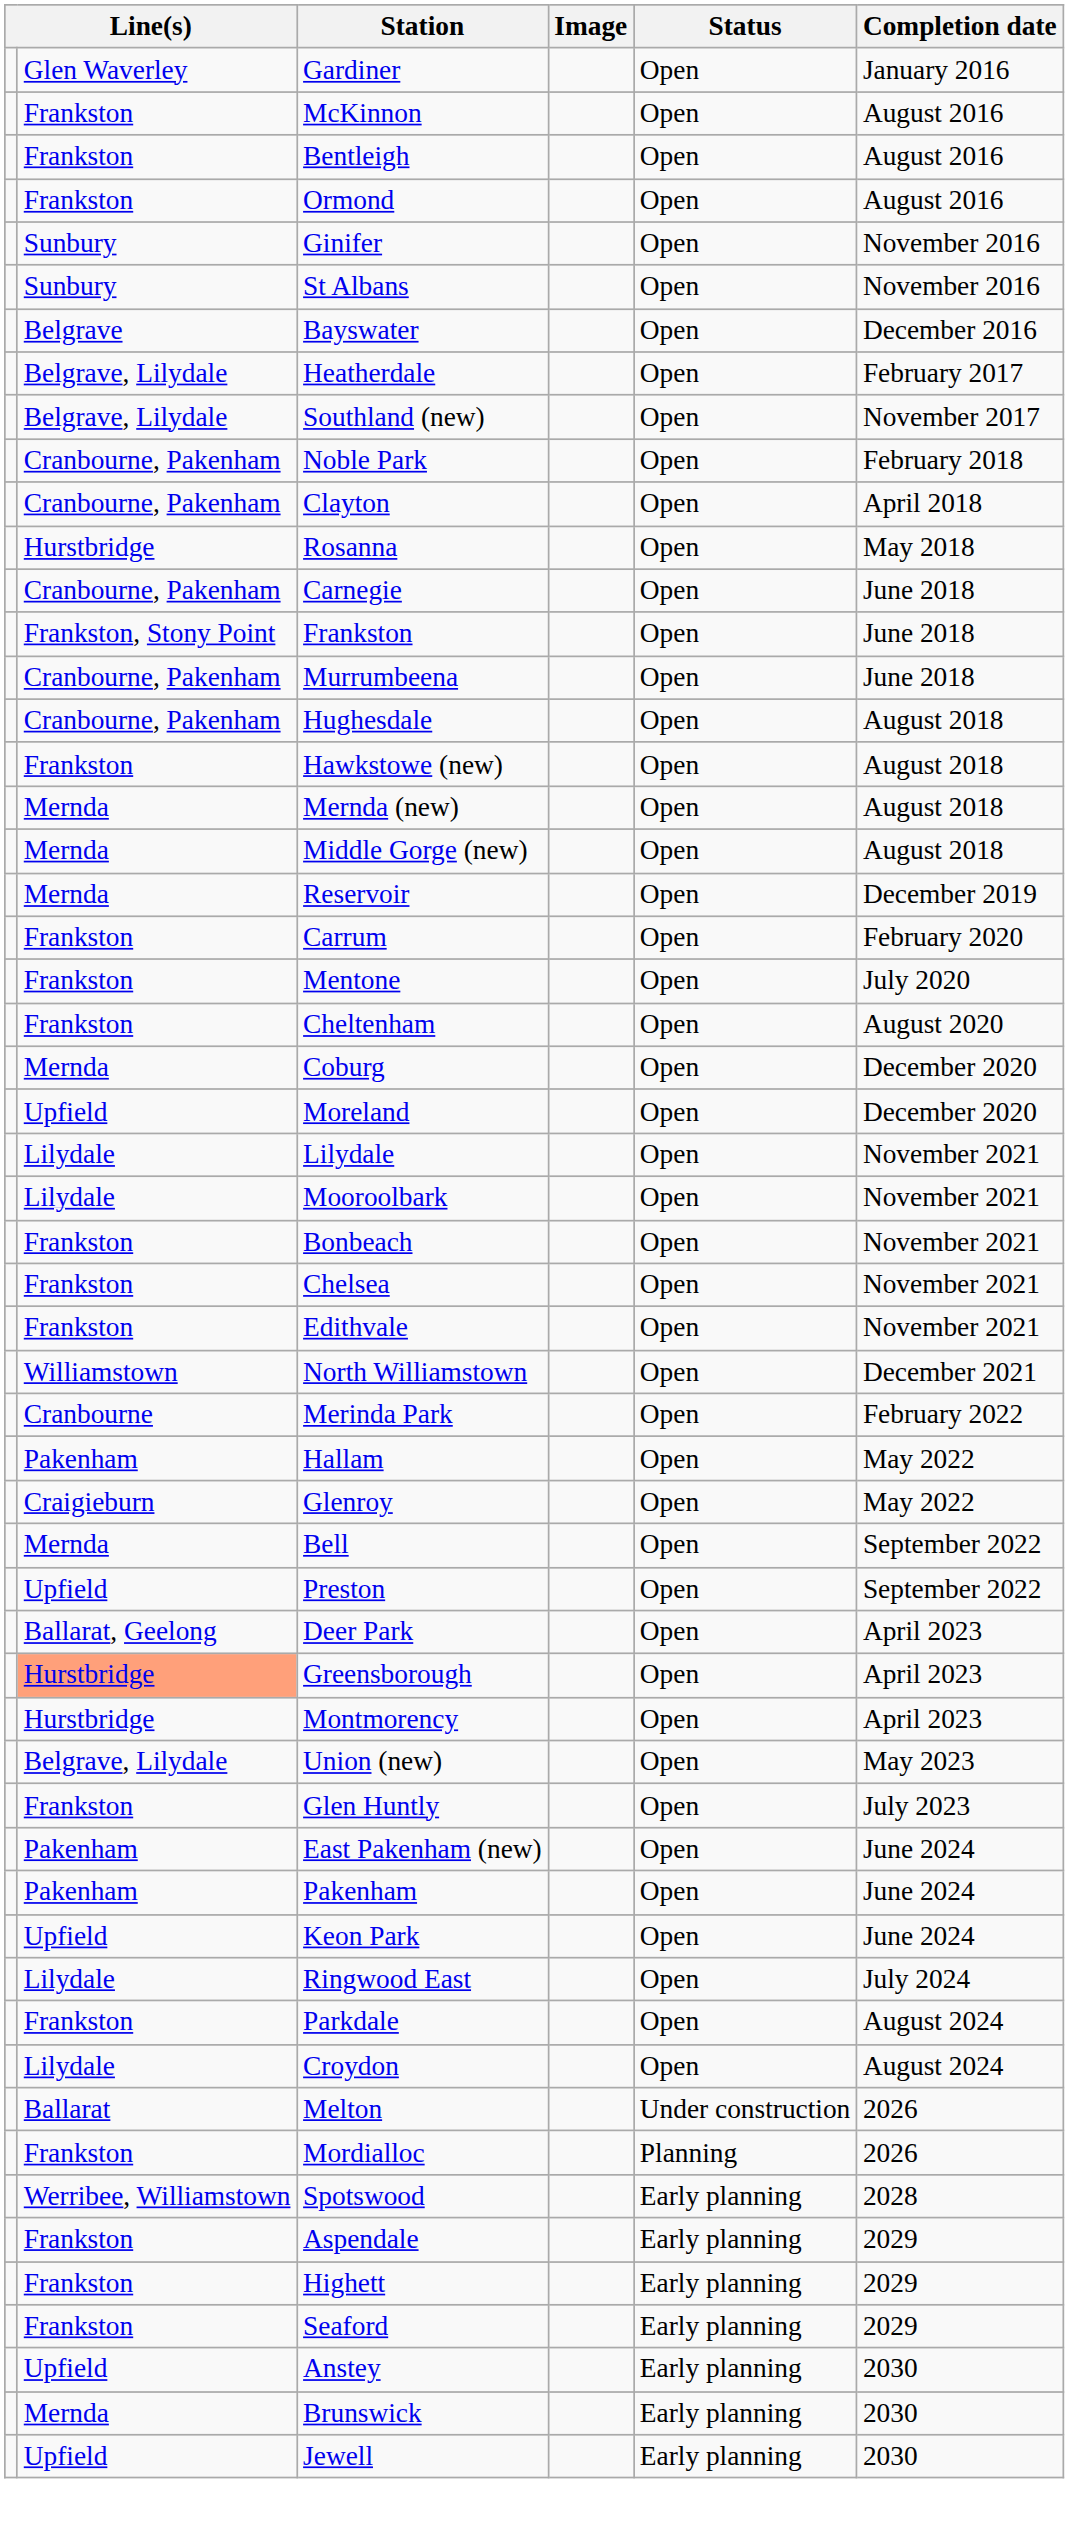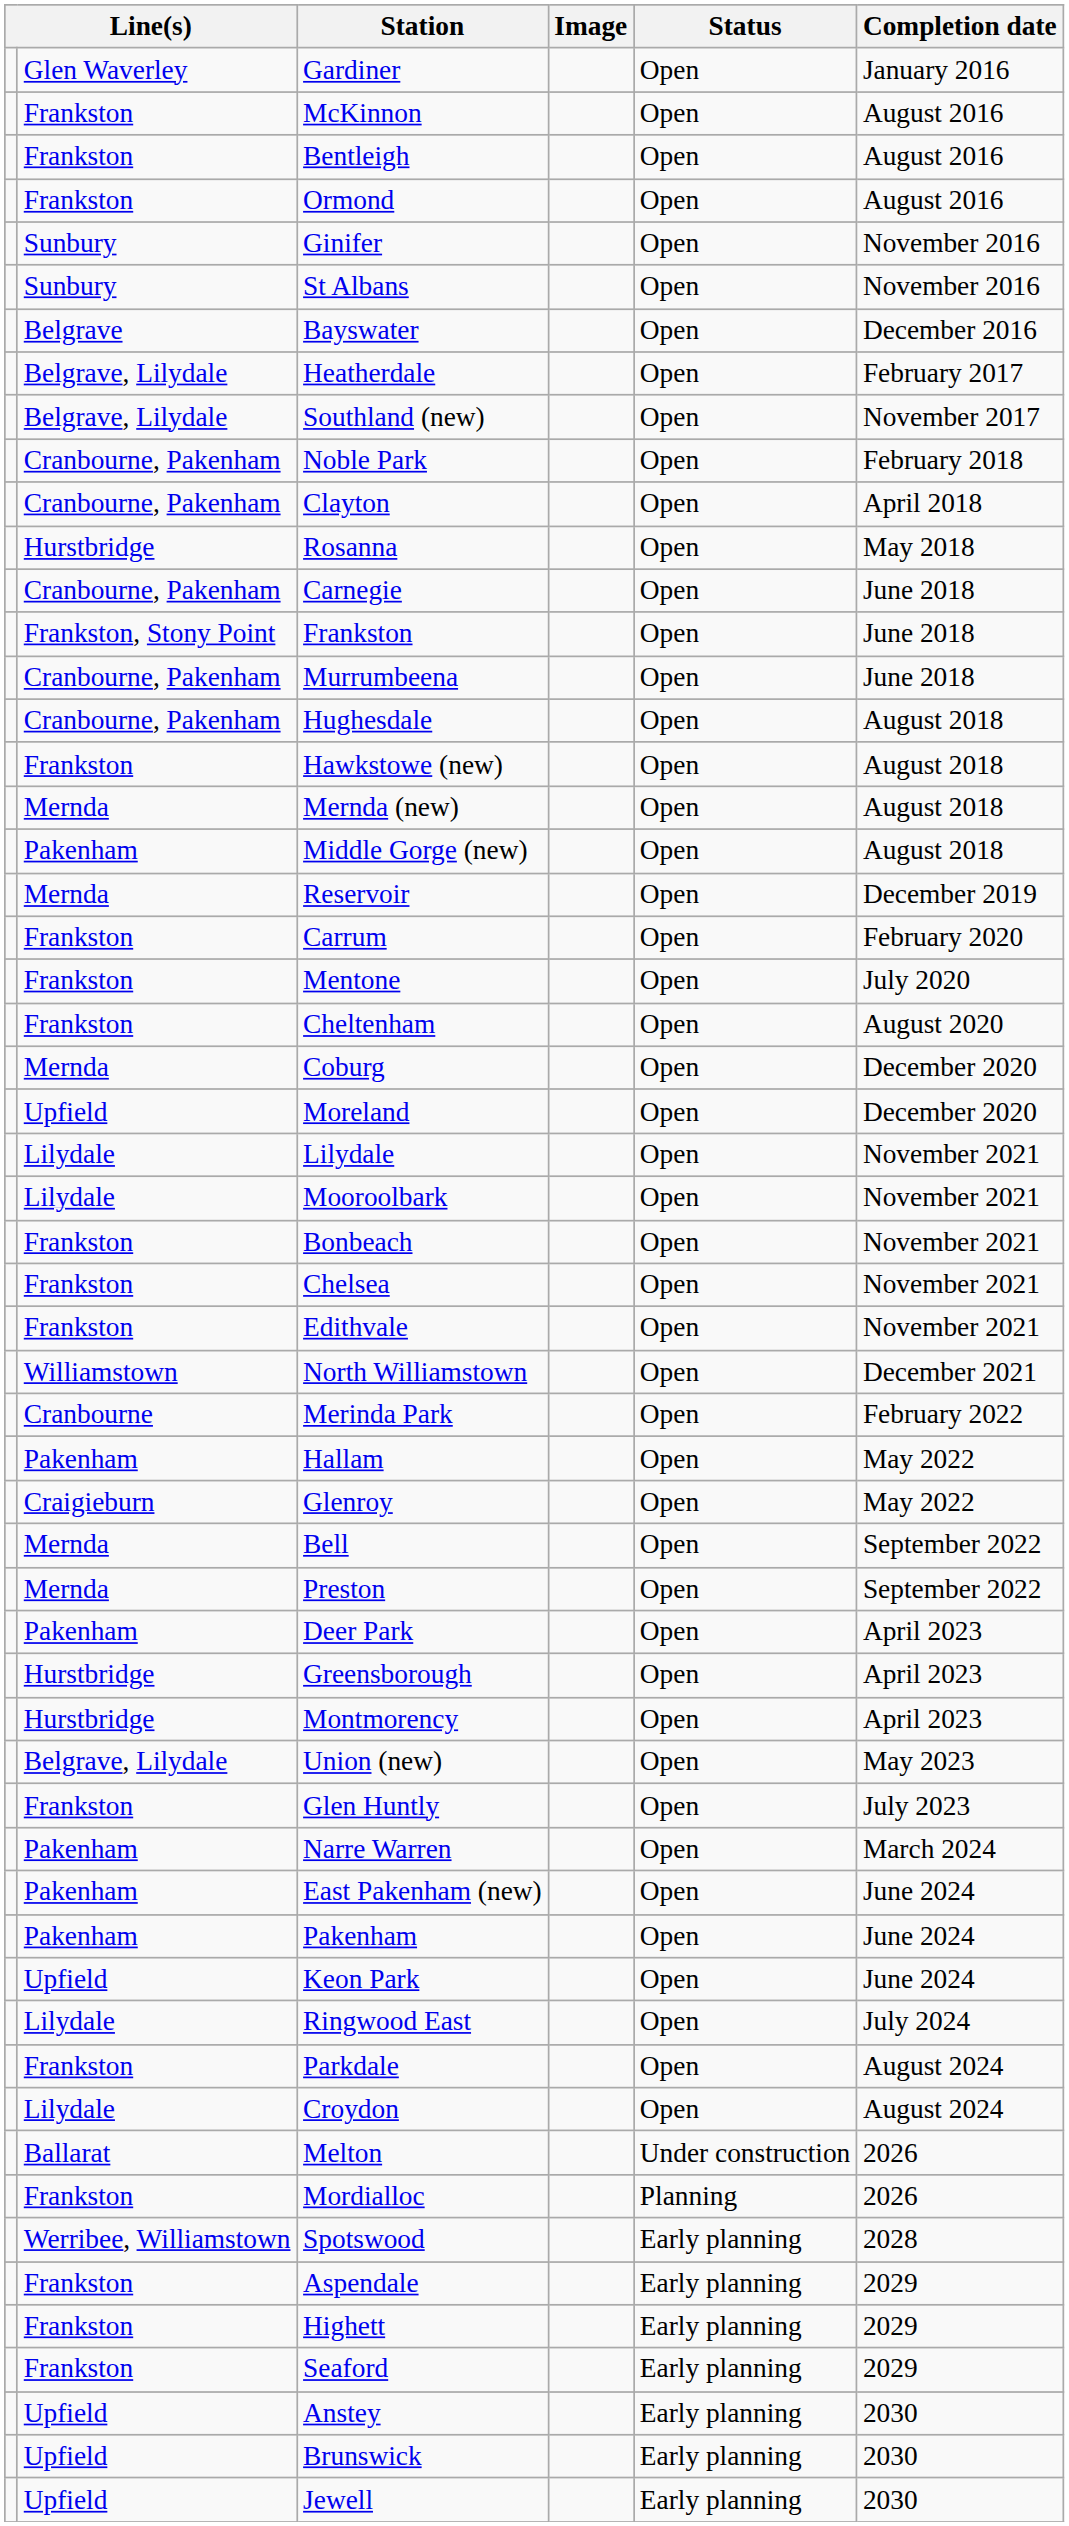Middle Gorge (new) | column 2: Mernda -> Pakenham
Preston | column 2: Upfield -> Mernda
Deer Park | column 2: Ballarat, Geelong -> Pakenham
Greensborough | column 2: lightsalmon background -> no background
+ row: Pakenham | Narre Warren | Open | March 2024
Brunswick | column 2: Mernda -> Upfield
